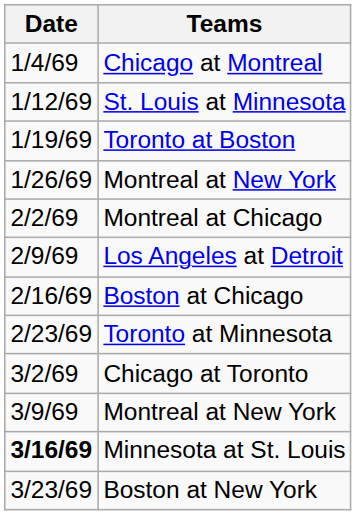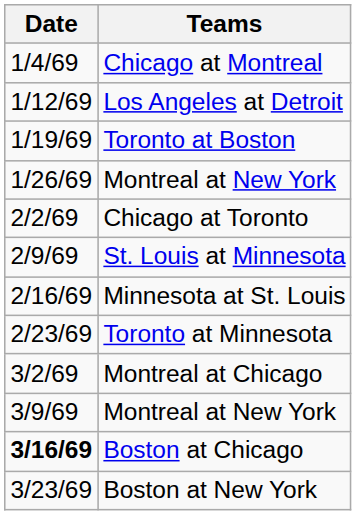row 3 | Teams: St. Louis at Minnesota -> Los Angeles at Detroit
row 6 | Teams: Montreal at Chicago -> Chicago at Toronto
row 7 | Teams: Los Angeles at Detroit -> St. Louis at Minnesota
row 8 | Teams: Boston at Chicago -> Minnesota at St. Louis
row 10 | Teams: Chicago at Toronto -> Montreal at Chicago
row 12 | Teams: Minnesota at St. Louis -> Boston at Chicago
